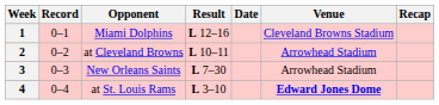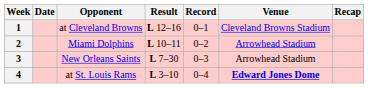columns swapped: Date <-> Record
1 | Opponent: Miami Dolphins -> at Cleveland Browns
2 | Opponent: at Cleveland Browns -> Miami Dolphins
